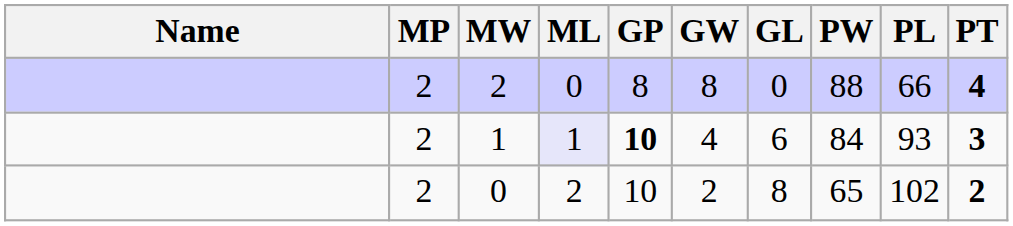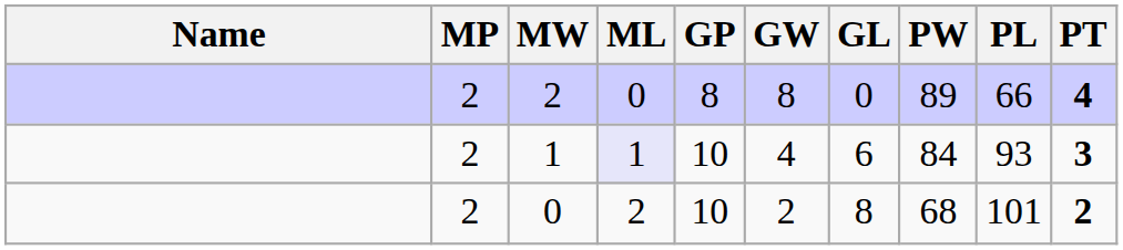row 2 | PW: 88 -> 89
row 3 | GP: bold -> normal
row 4 | PW: 65 -> 68
row 4 | PL: 102 -> 101
